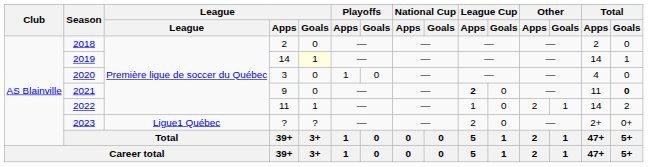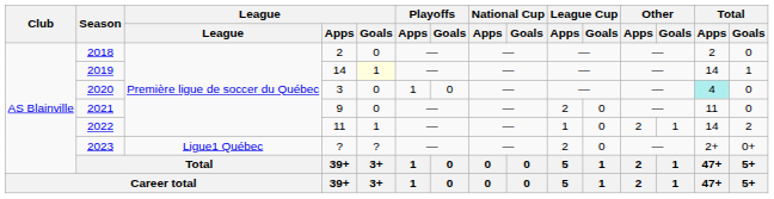2020 | Total / Apps: no background -> paleturquoise background
2021 | League Cup / Apps: bold -> normal
2021 | Total / Goals: bold -> normal
